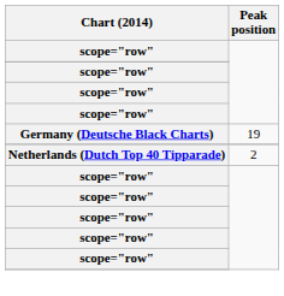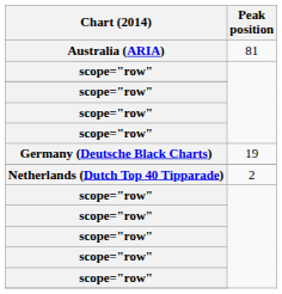+ row: Australia (ARIA) | 81
